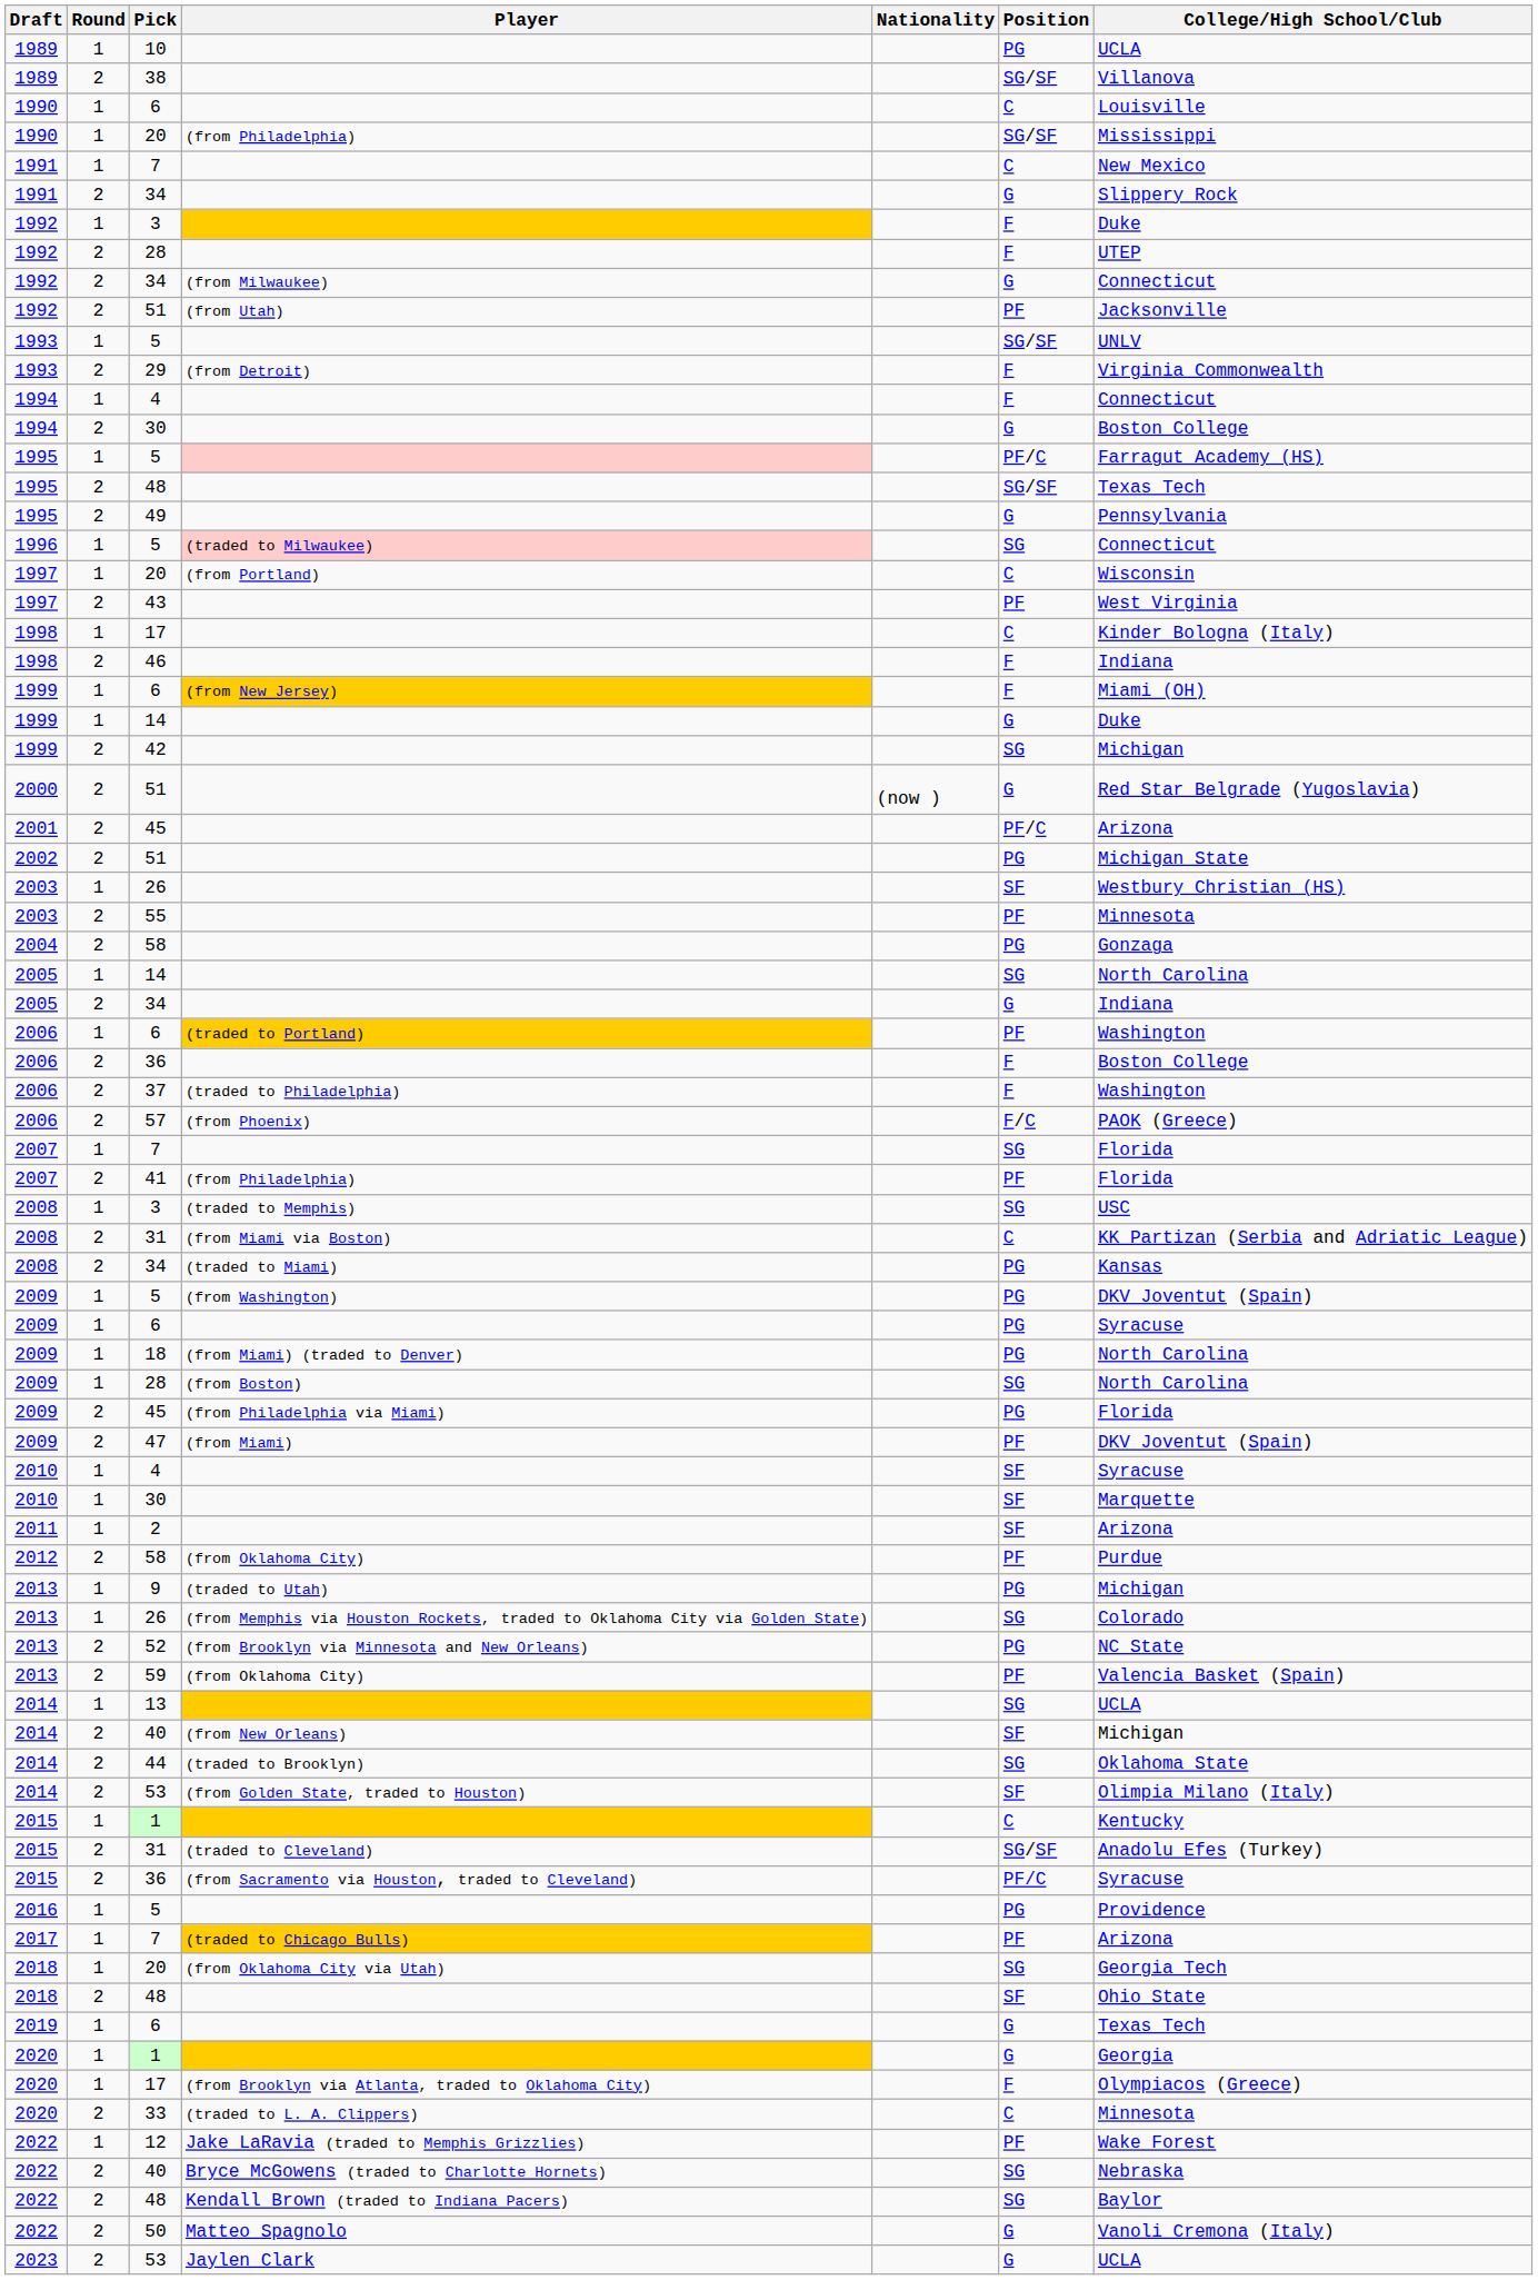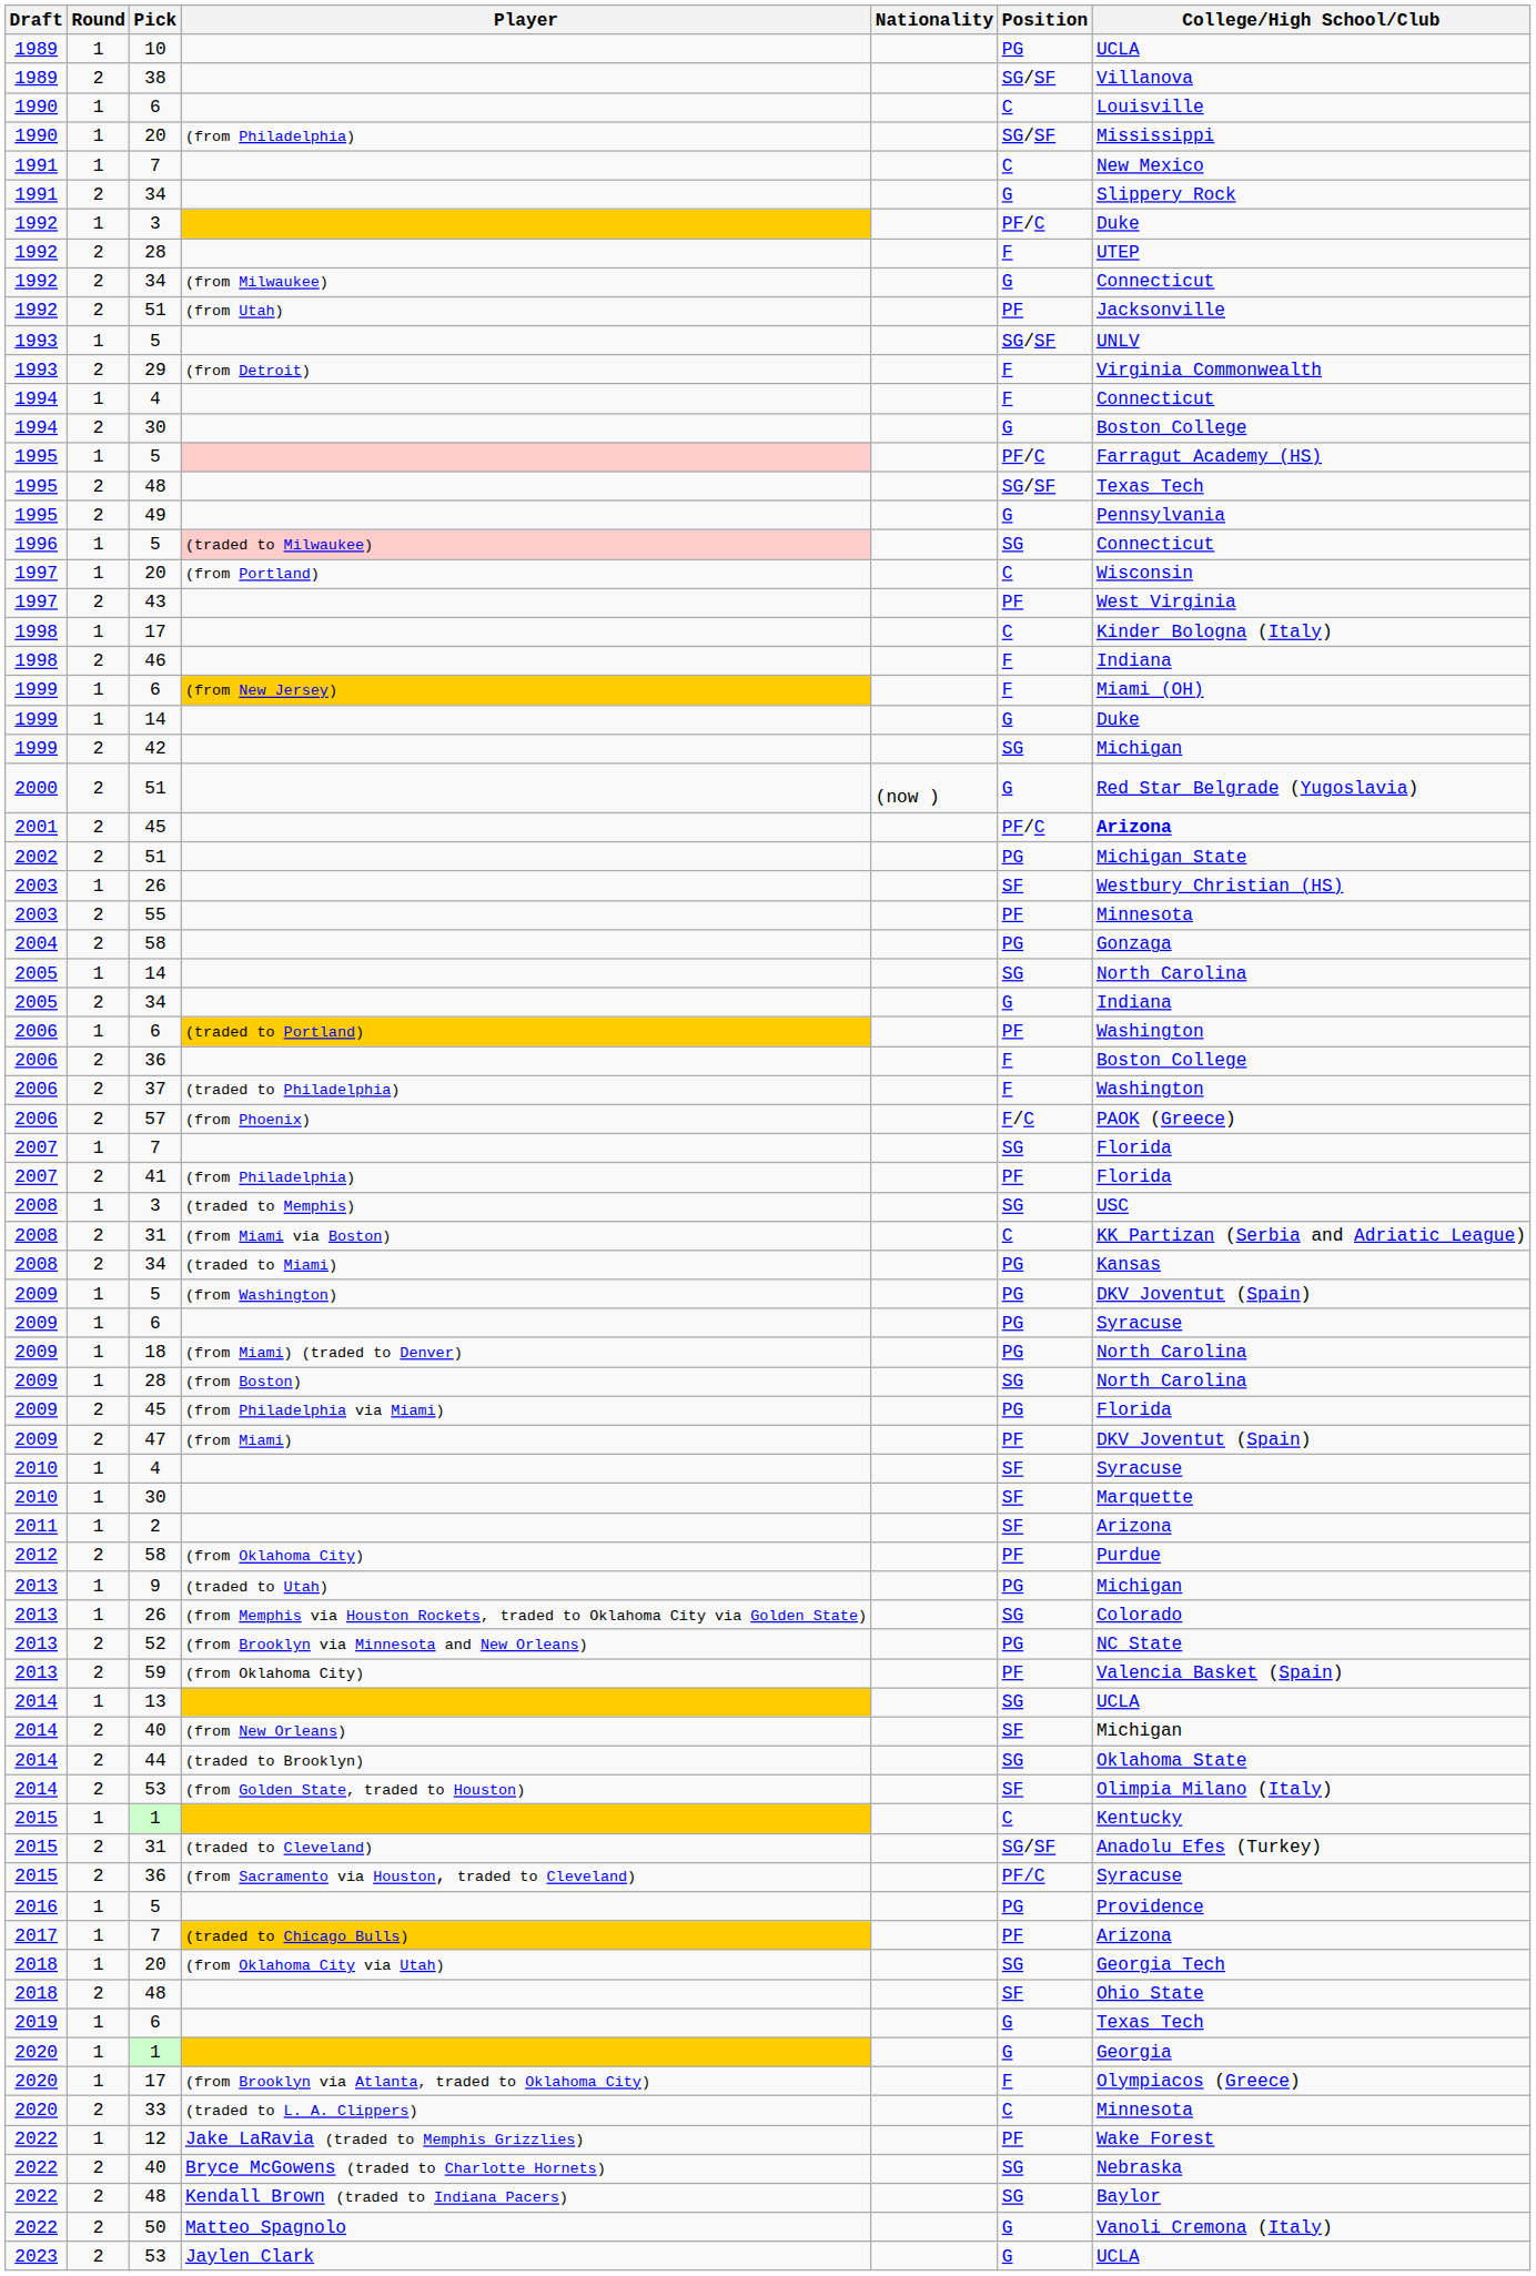1992 / 3 | Position: F -> PF/C
2001 / 45 | College/High School/Club: normal -> bold
